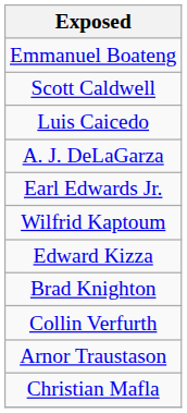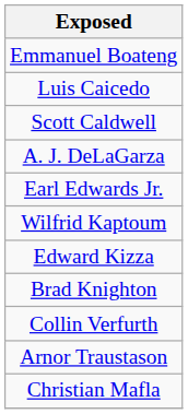row 3 | column 1: Scott Caldwell -> Luis Caicedo
row 4 | column 1: Luis Caicedo -> Scott Caldwell
